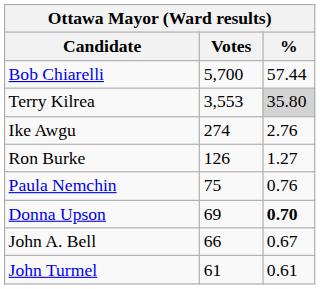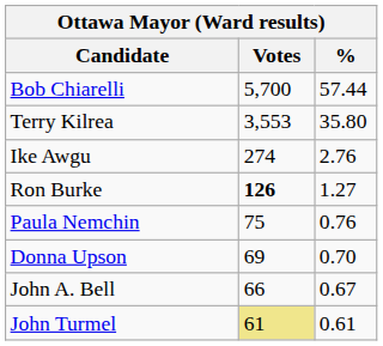Terry Kilrea | %: lightgrey background -> no background
Ron Burke | Votes: normal -> bold
Donna Upson | %: bold -> normal
John Turmel | Votes: no background -> khaki background
